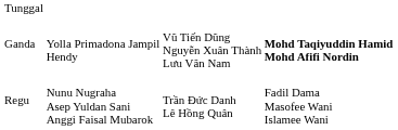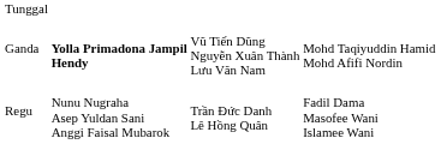Ganda | column 2: normal -> bold
Ganda | column 4: bold -> normal
